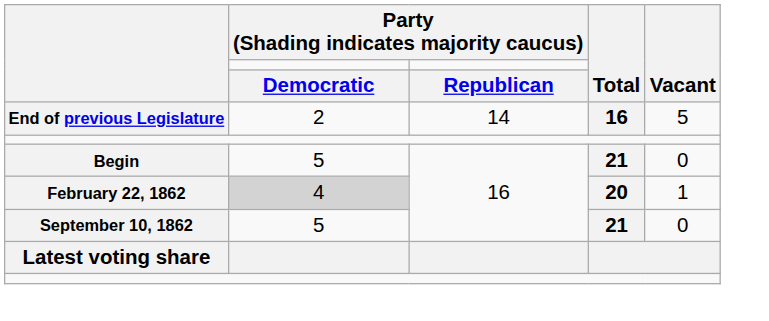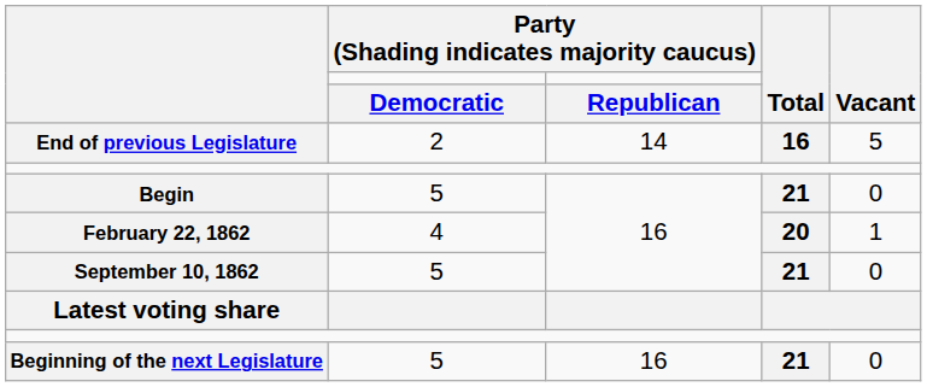February 22, 1862 | column 2: lightgrey background -> no background
+ row: Beginning of the next Legislature | 5 | 16 | 21 | 0
